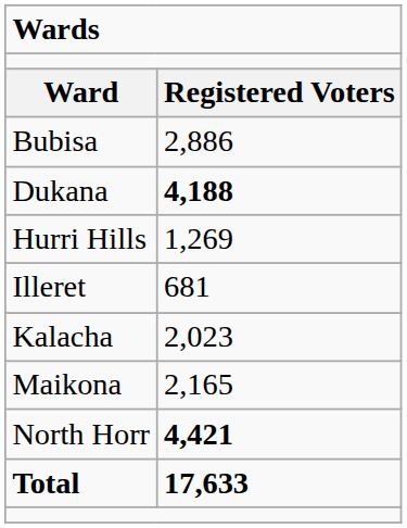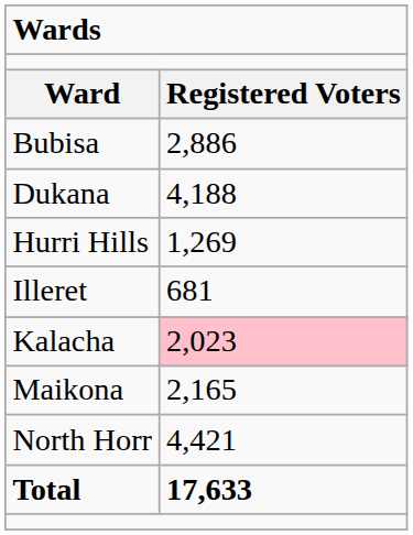row 5 | column 2: bold -> normal
row 8 | column 2: no background -> pink background
row 10 | column 2: bold -> normal
